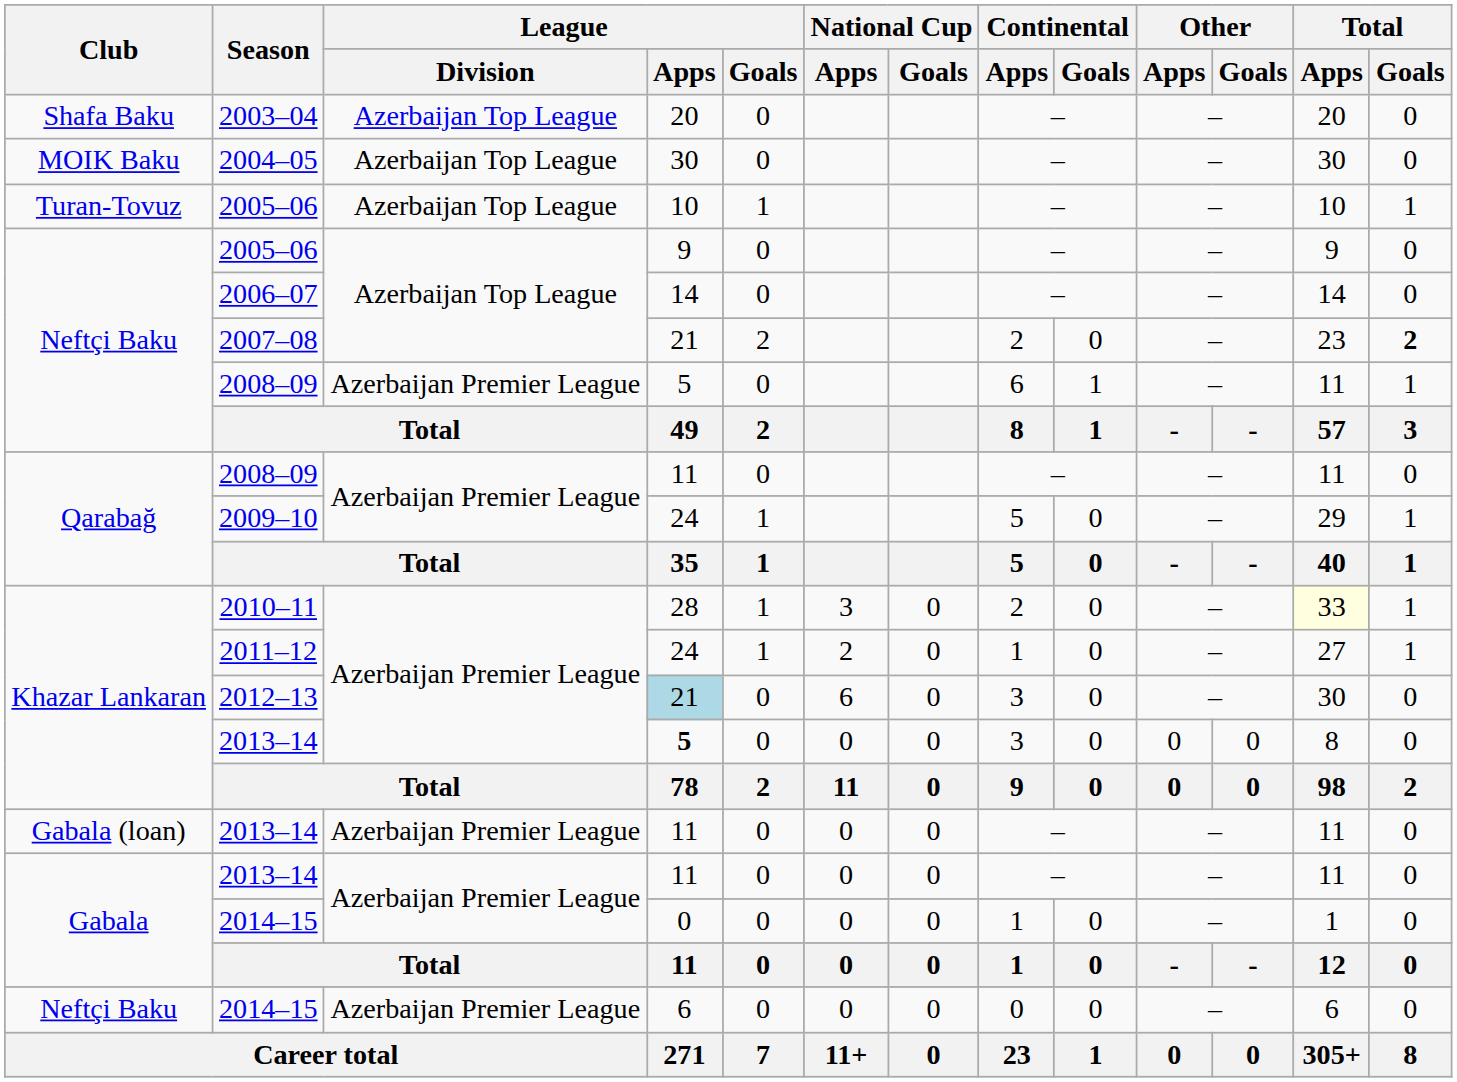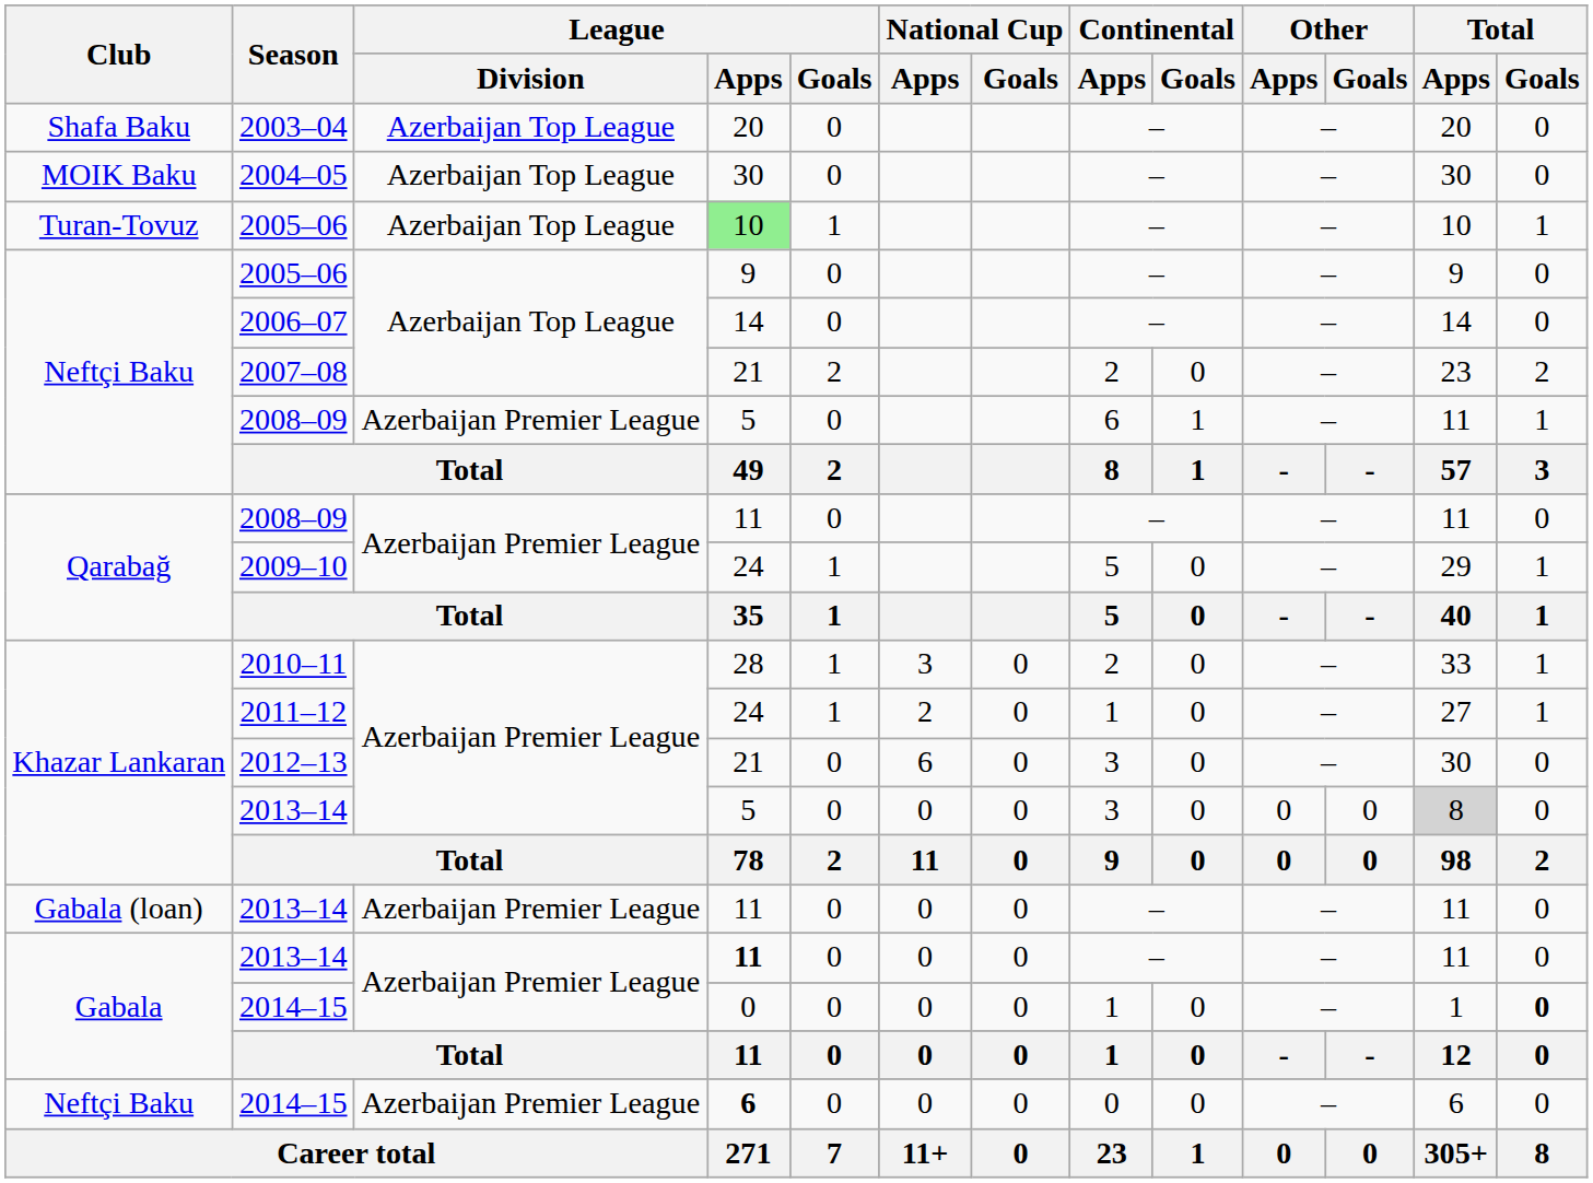Turan-Tovuz / 2005–06 | League / Apps: no background -> lightgreen background
2007–08 | Total / Goals: bold -> normal
2010–11 | Total / Apps: lightyellow background -> no background
2012–13 | League / Apps: lightblue background -> no background
Khazar Lankaran / 2013–14 | League / Apps: bold -> normal
Khazar Lankaran / 2013–14 | Total / Apps: no background -> lightgrey background
Gabala / 2013–14 | League / Apps: normal -> bold
Gabala / 2014–15 | Total / Goals: normal -> bold
Neftçi Baku / 2014–15 | League / Apps: normal -> bold
